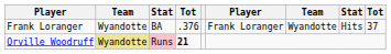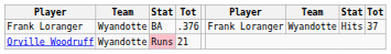Orville Woodruff | column 2: khaki background -> no background
Orville Woodruff | column 4: bold -> normal
